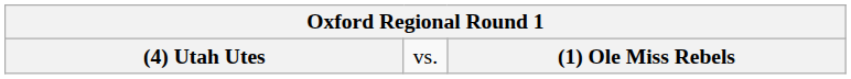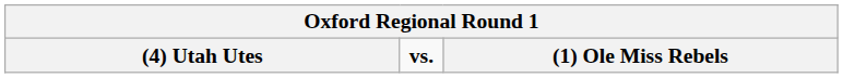(4) Utah Utes | column 2: normal -> bold
